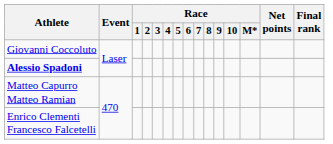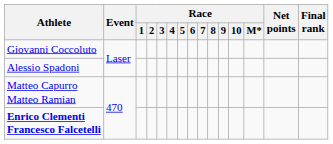Alessio Spadoni | Athlete: bold -> normal
Enrico Clementi Francesco Falcetelli | Athlete: normal -> bold
